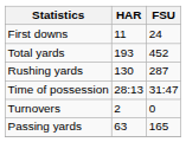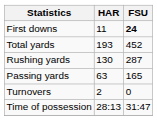First downs | FSU: normal -> bold
rows swapped: Passing yards <-> Time of possession
